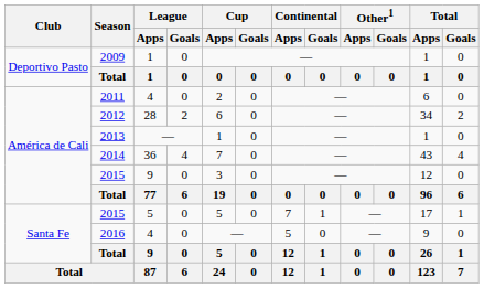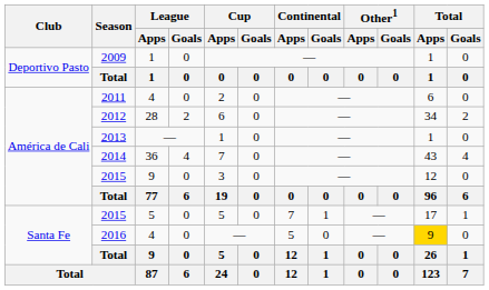2016 | Total / Apps: no background -> gold background
